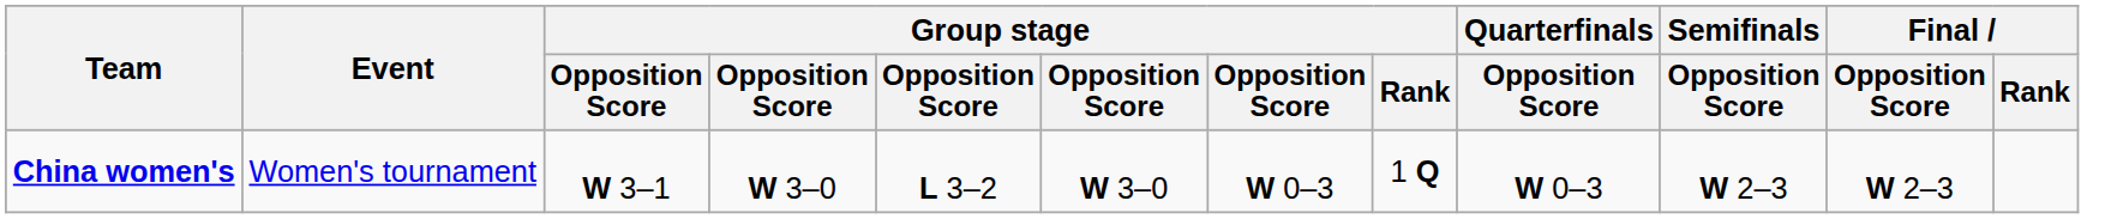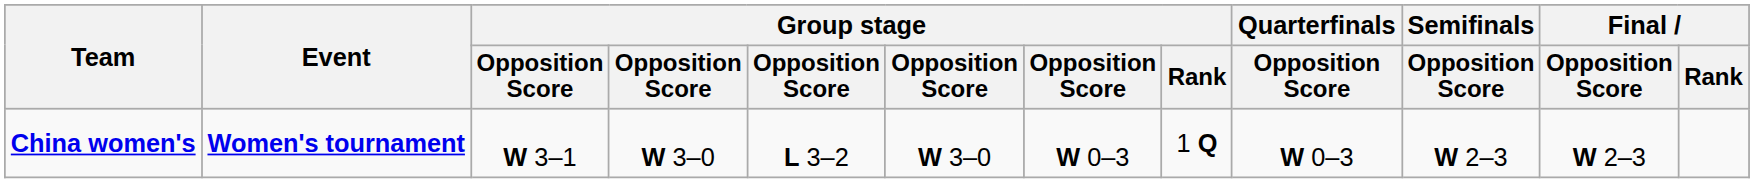China women's | Event: normal -> bold
